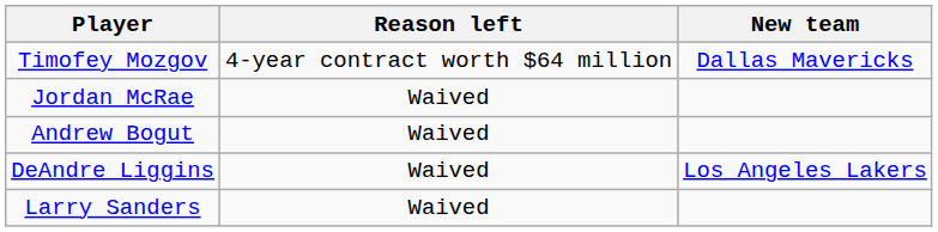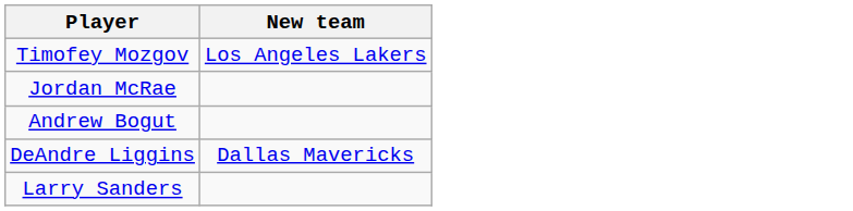- column: Reason left | 4-year contract worth $64 million | Waived | Waived | Waived | Waived
Timofey Mozgov | New team: Dallas Mavericks -> Los Angeles Lakers
DeAndre Liggins | New team: Los Angeles Lakers -> Dallas Mavericks
